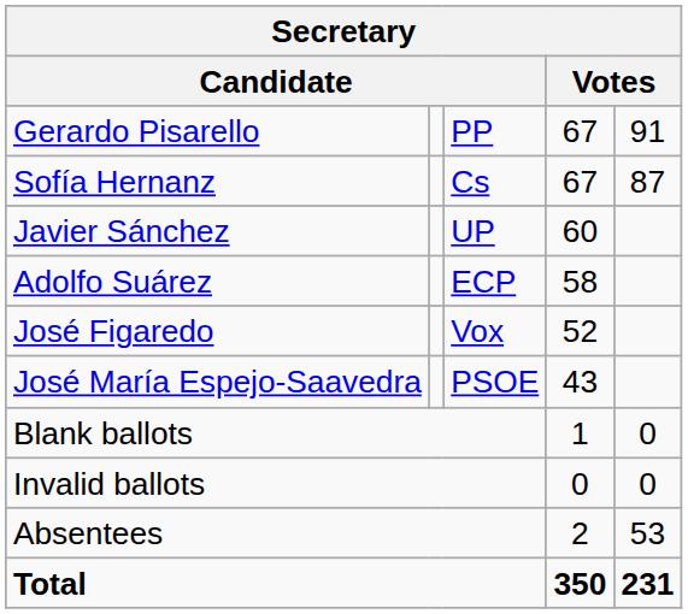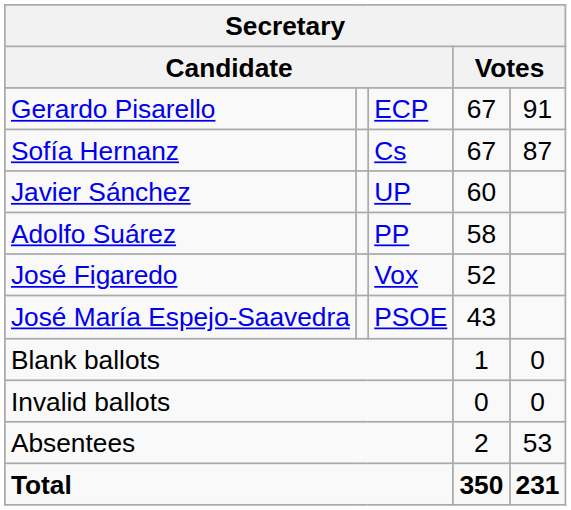Gerardo Pisarello | column 3: PP -> ECP
Adolfo Suárez | column 3: ECP -> PP
